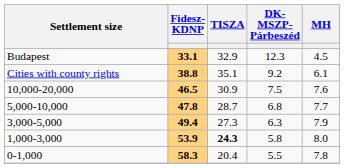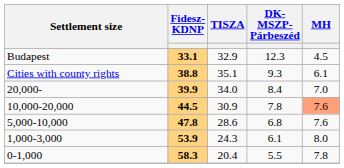Cities with county rights | DK-MSZP-Párbeszéd: 9.2 -> 9.3
+ row: 20,000- | 39.9 | 34.0 | 8.4 | 7.0
10,000-20,000 | Fidesz-KDNP: 46.5 -> 44.5
10,000-20,000 | DK-MSZP-Párbeszéd: 7.5 -> 7.8
10,000-20,000 | MH: no background -> lightsalmon background
5,000-10,000 | TISZA: 28.7 -> 28.6
5,000-10,000 | MH: 7.7 -> 7.6
- row: 3,000-5,000 | 49.4 | 27.3 | 6.3 | 7.9
1,000-3,000 | TISZA: bold -> normal
1,000-3,000 | DK-MSZP-Párbeszéd: 5.8 -> 6.1
